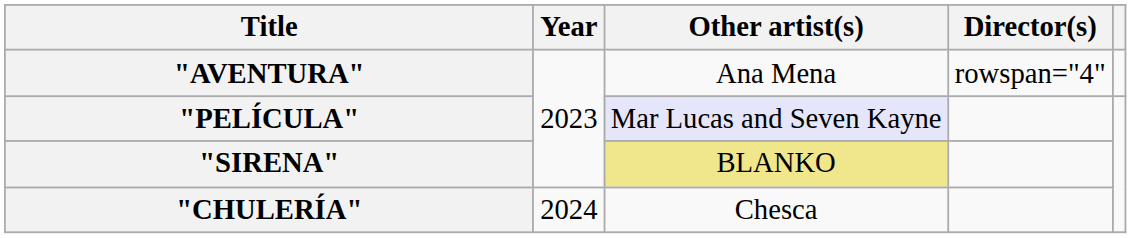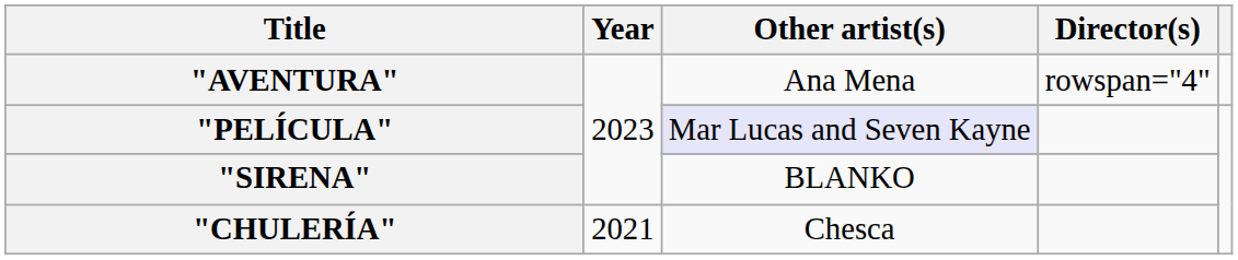"SIRENA" | Other artist(s): khaki background -> no background
"CHULERÍA" | Year: 2024 -> 2021
